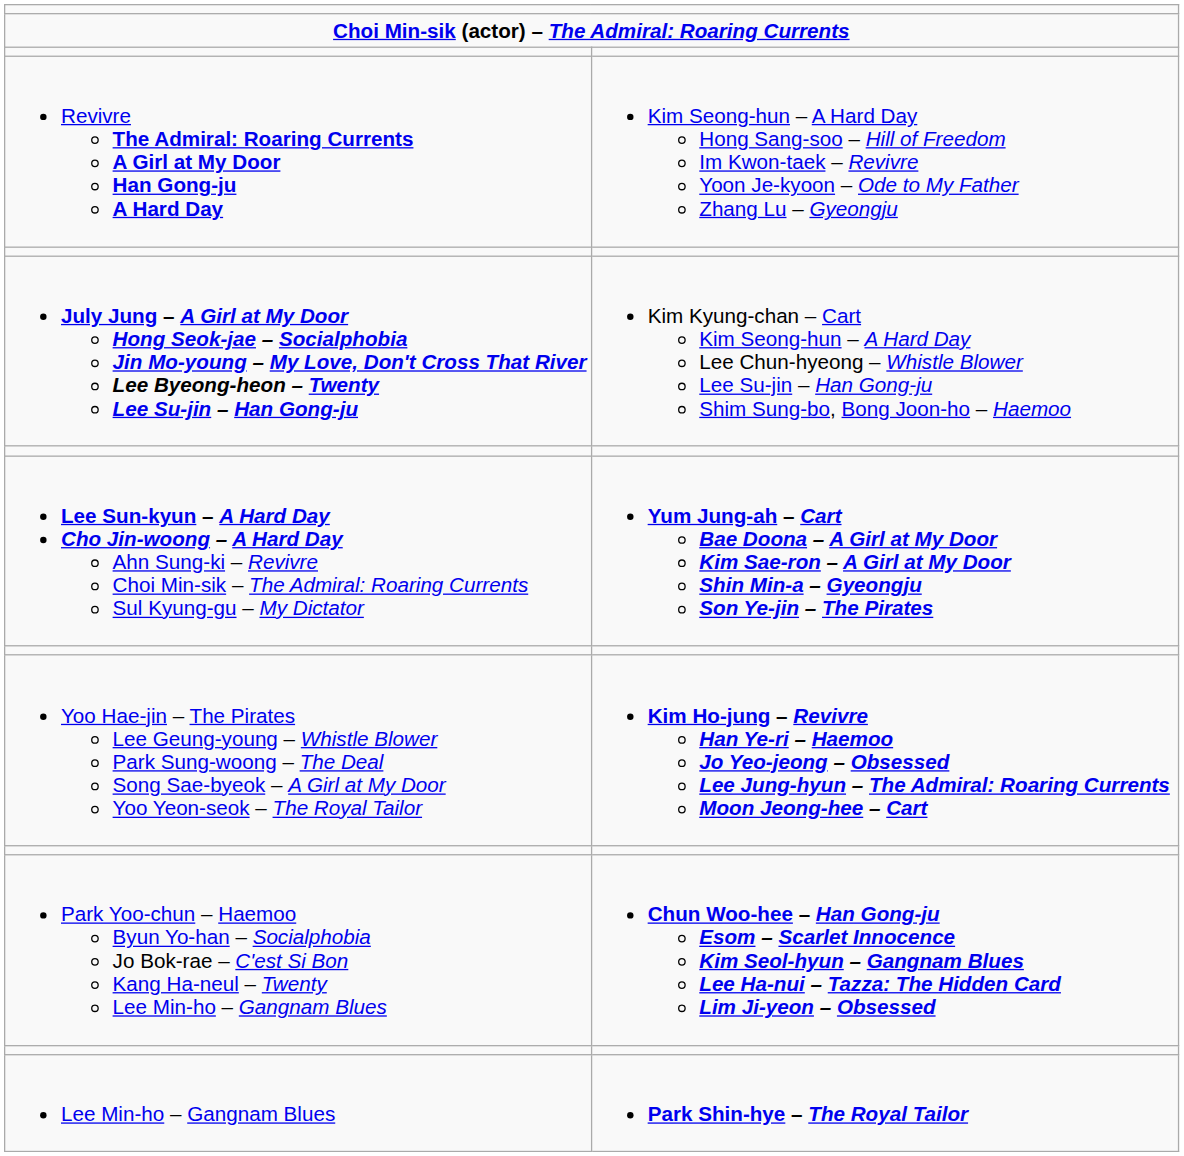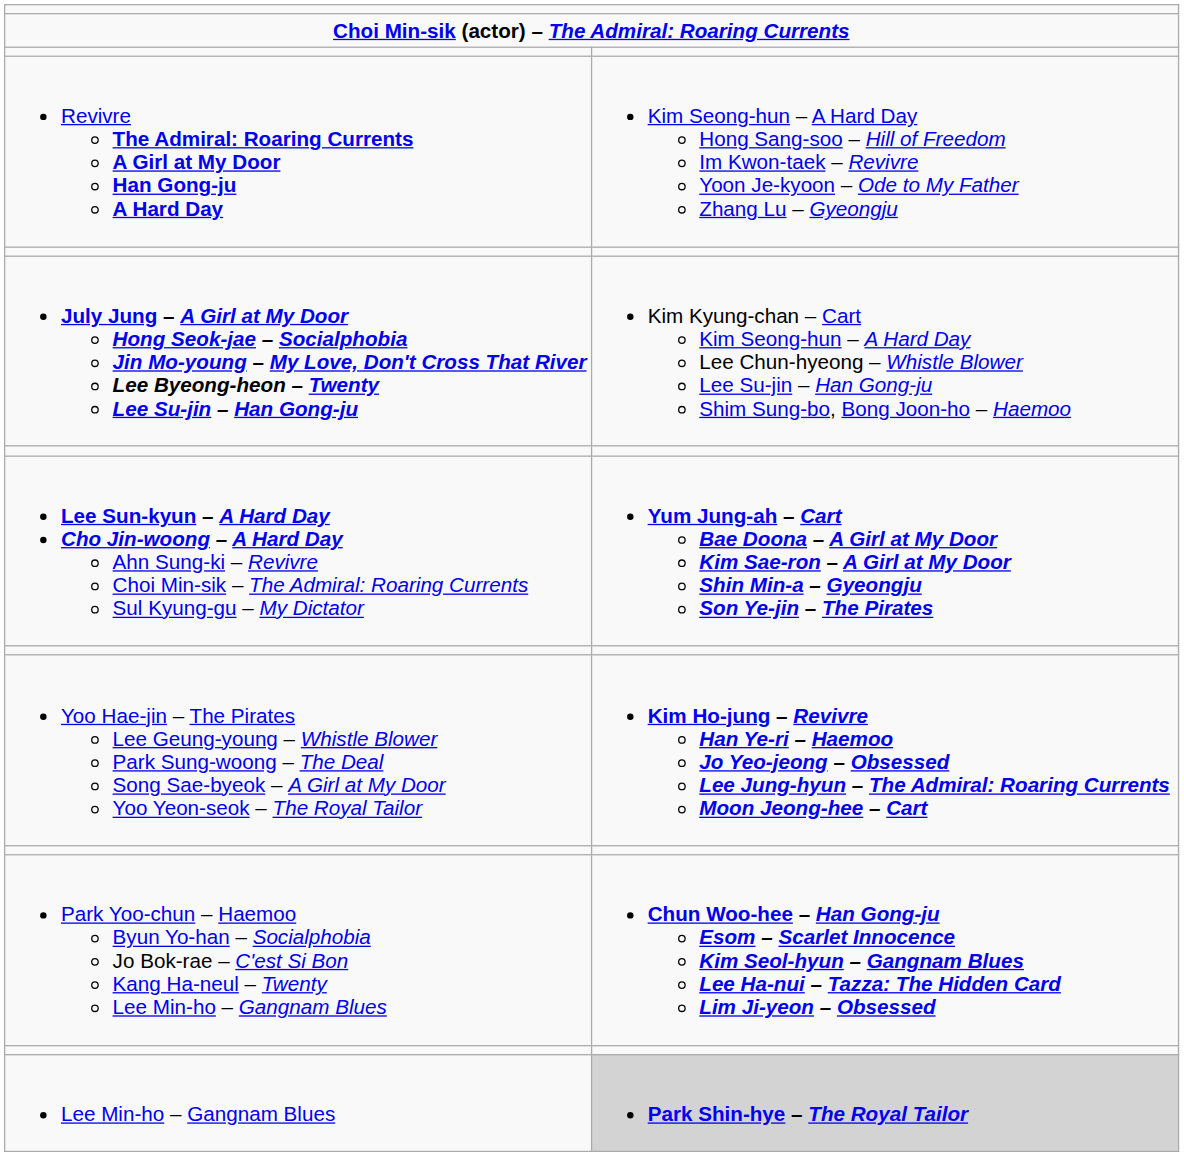row 14 | column 2: no background -> lightgrey background
